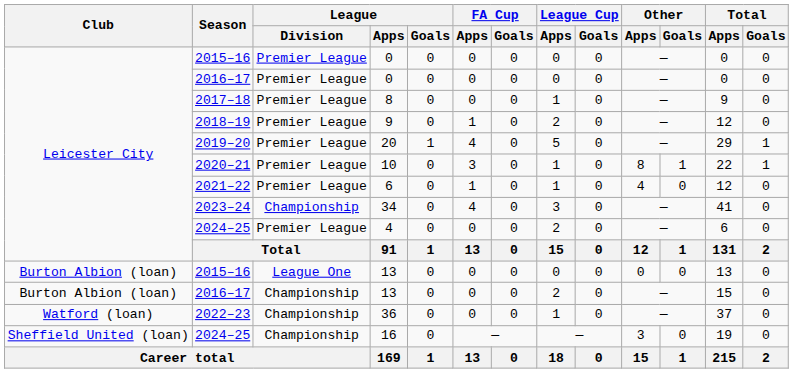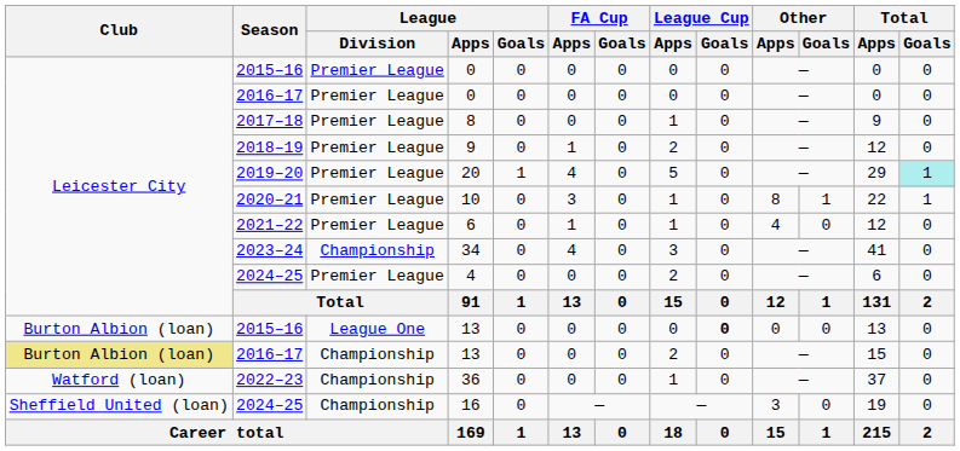20 | Total / Goals: no background -> paleturquoise background
2015–16 / 13 | League Cup / Goals: normal -> bold
2016–17 / 13 | Club: no background -> khaki background
